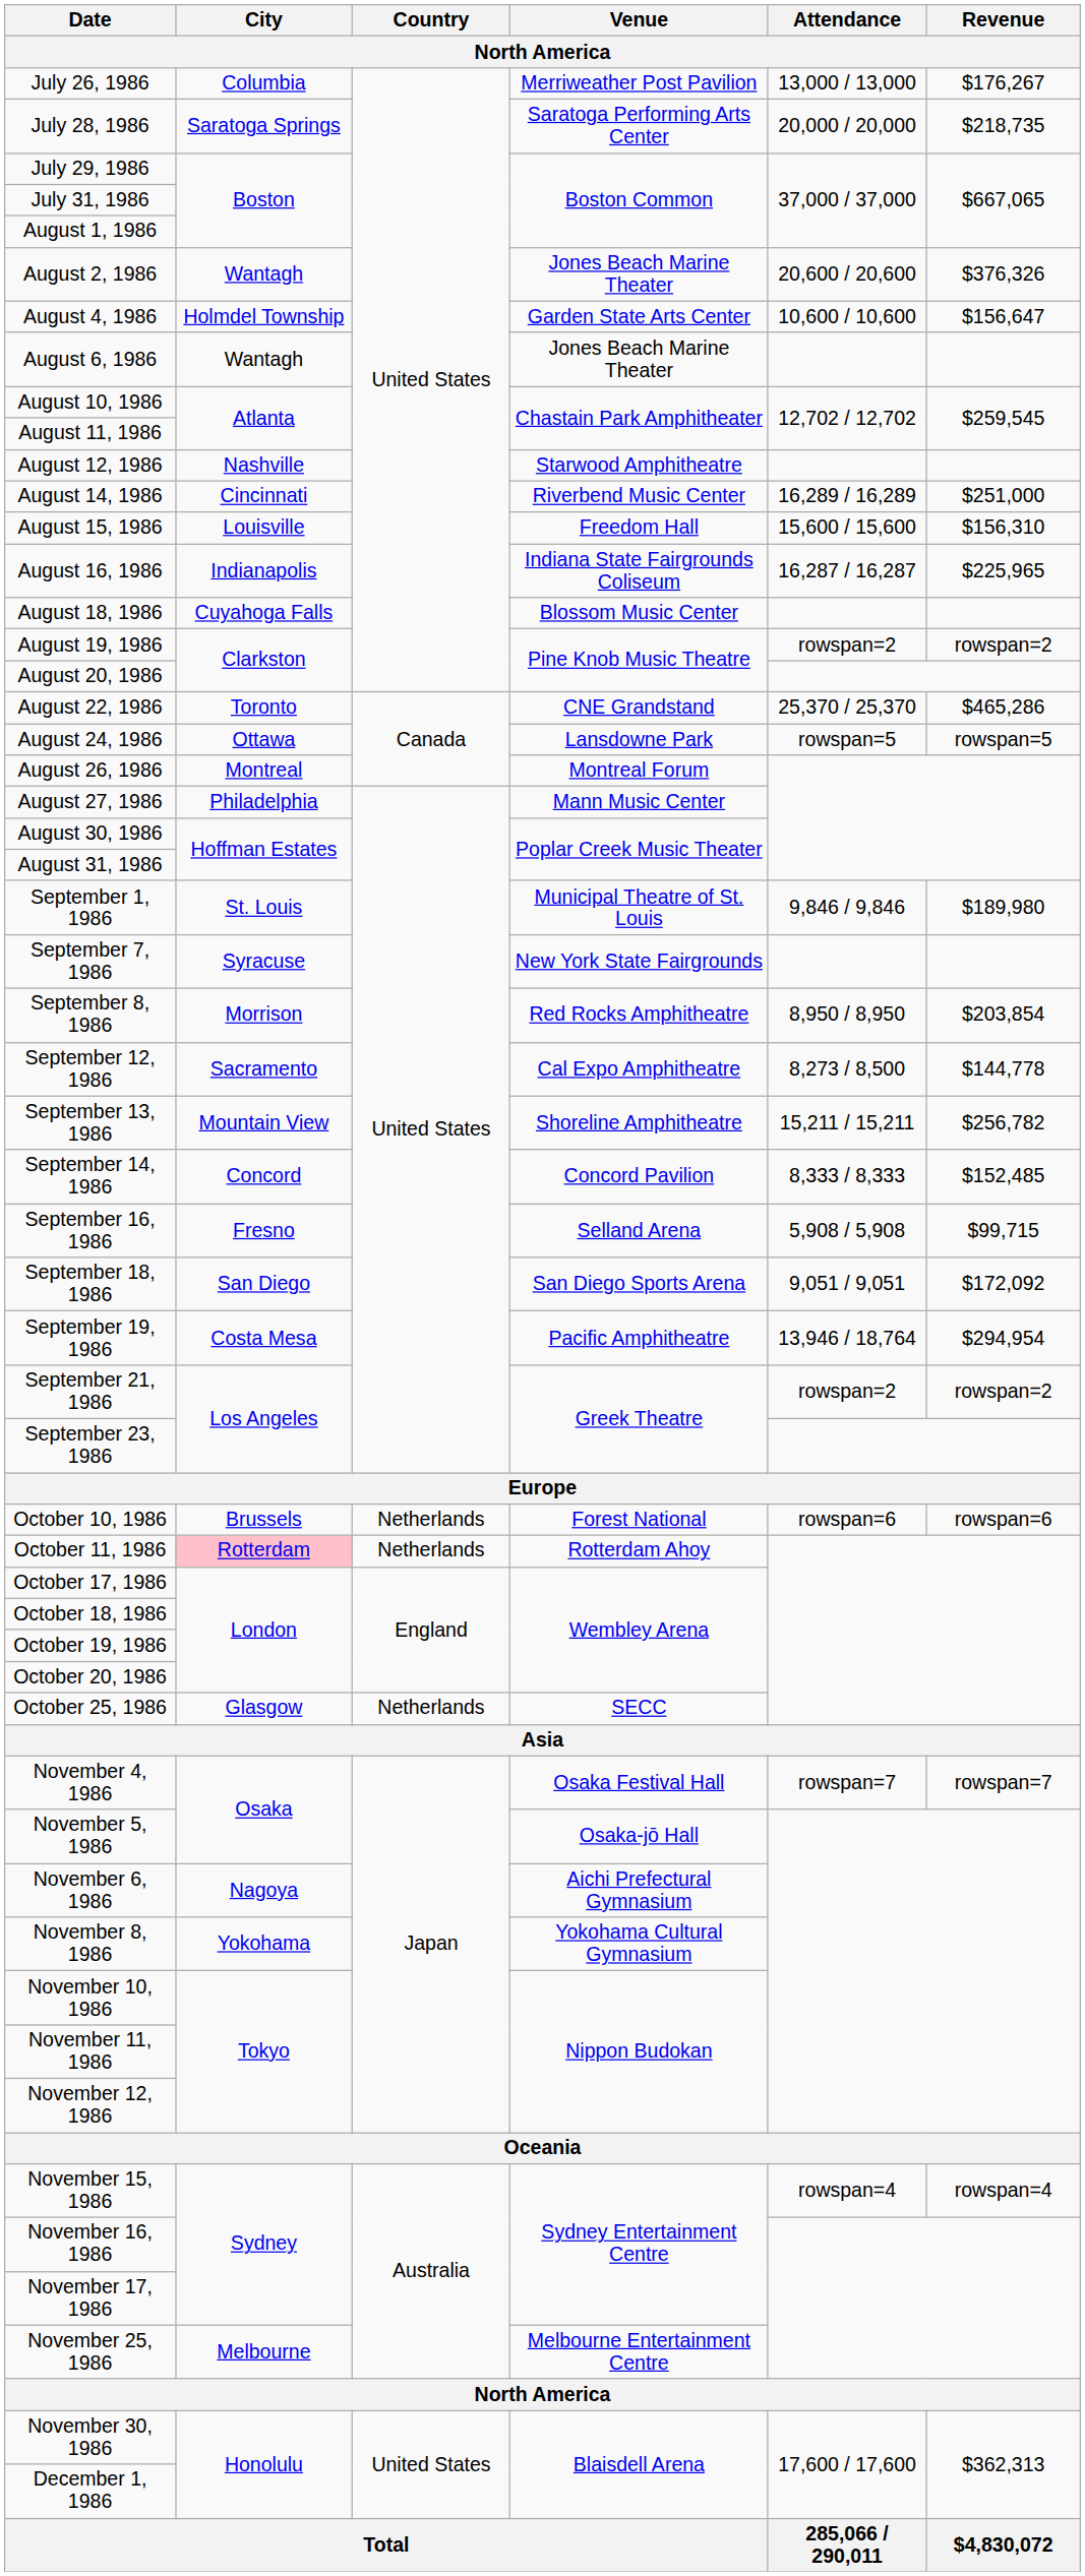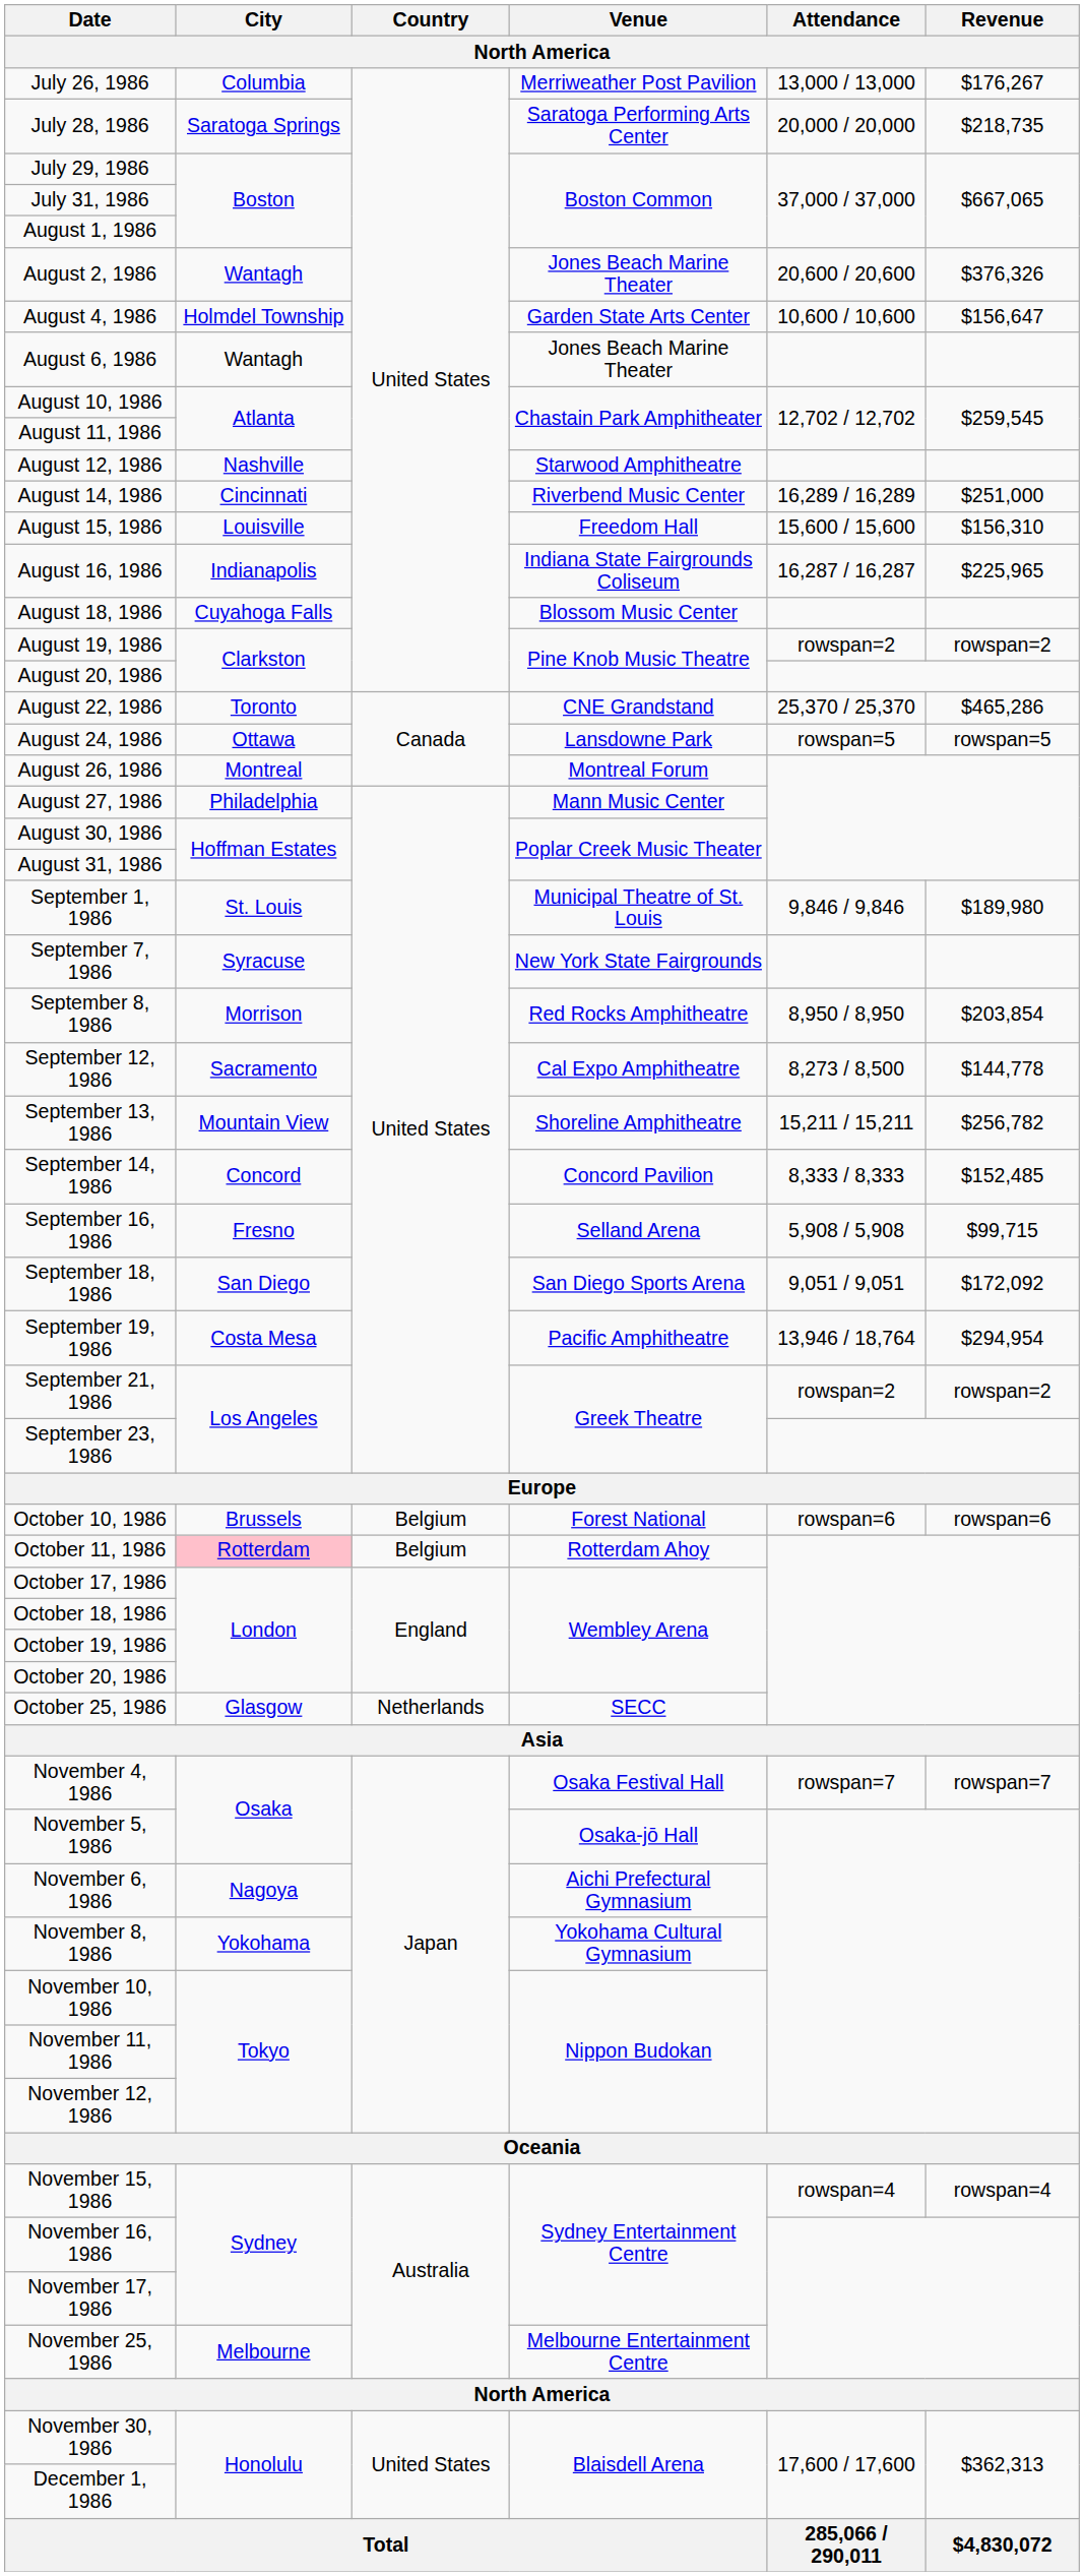October 10, 1986 | Country / North America: Netherlands -> Belgium
October 11, 1986 | Country / North America: Netherlands -> Belgium
